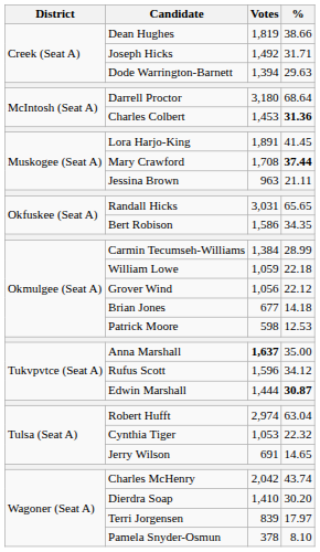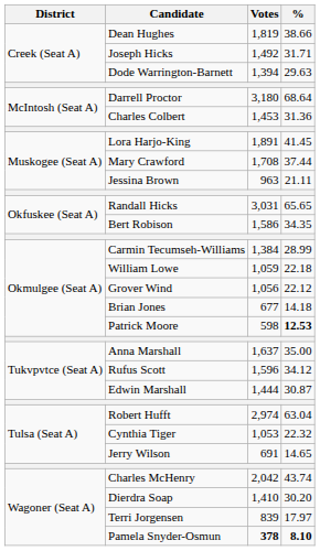Charles Colbert | %: bold -> normal
Mary Crawford | %: bold -> normal
Patrick Moore | %: normal -> bold
Anna Marshall | Votes: bold -> normal
Edwin Marshall | %: bold -> normal
Pamela Snyder-Osmun | Votes: normal -> bold
Pamela Snyder-Osmun | %: normal -> bold
